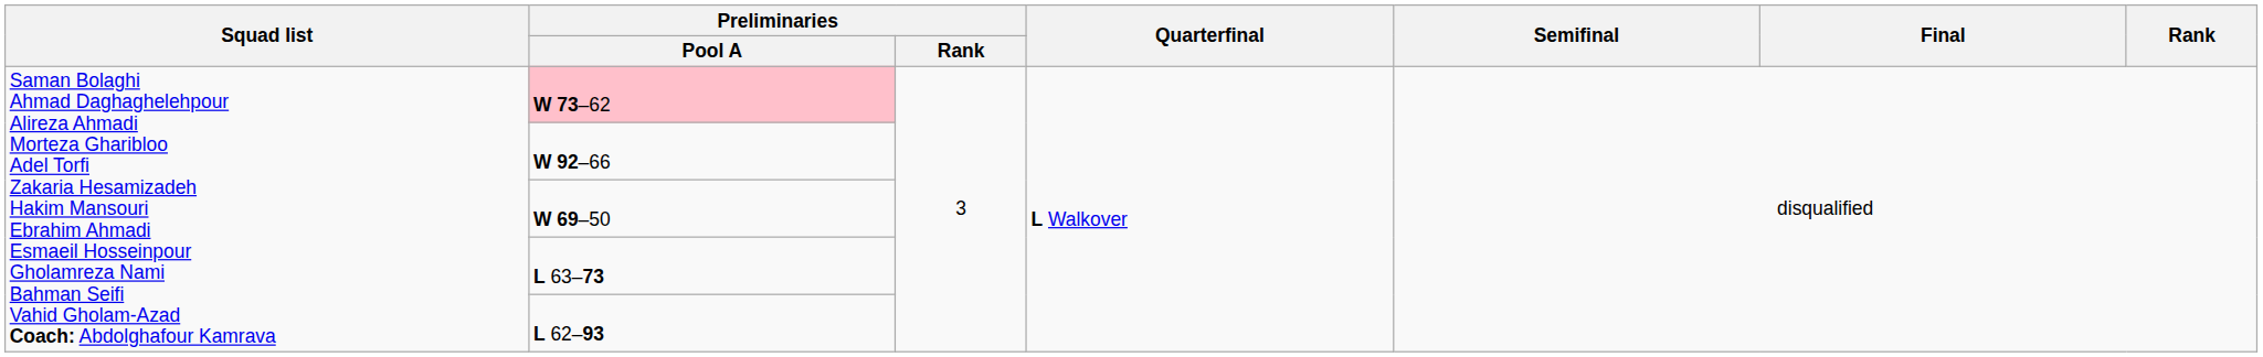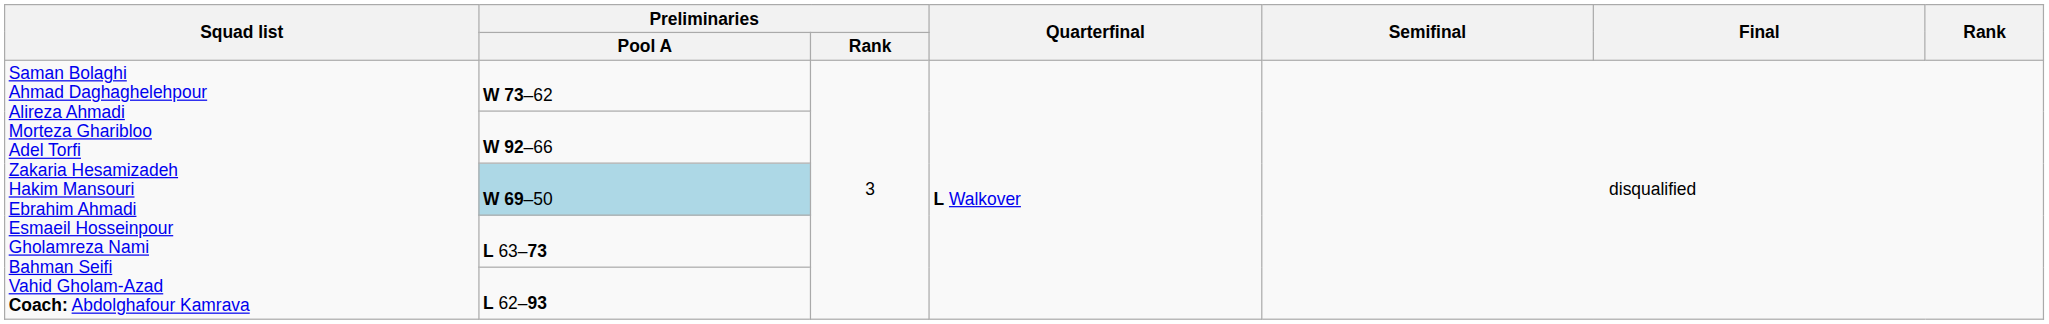W 73–62 | Preliminaries / Pool A: pink background -> no background
W 69–50 | Preliminaries / Pool A: no background -> lightblue background
